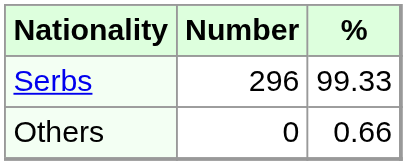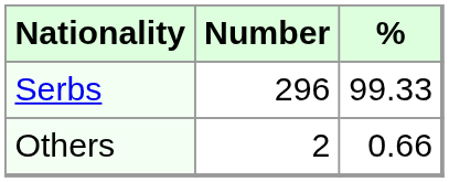Others | Number: 0 -> 2
